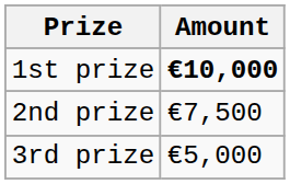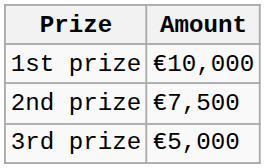1st prize | Amount: bold -> normal
